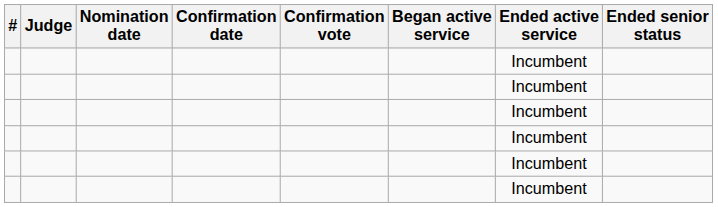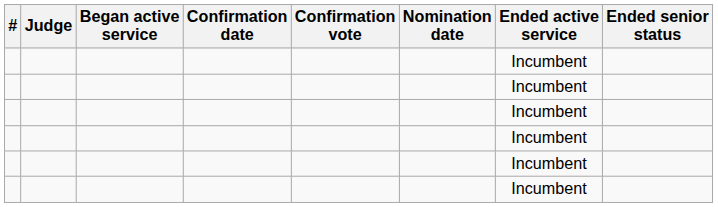columns swapped: Nomination date <-> Began active service
